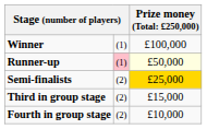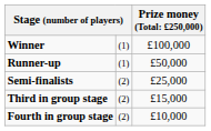Runner-up | column 2: pink background -> no background
Runner-up | column 3: lightyellow background -> no background
Semi-finalists | column 3: gold background -> no background
